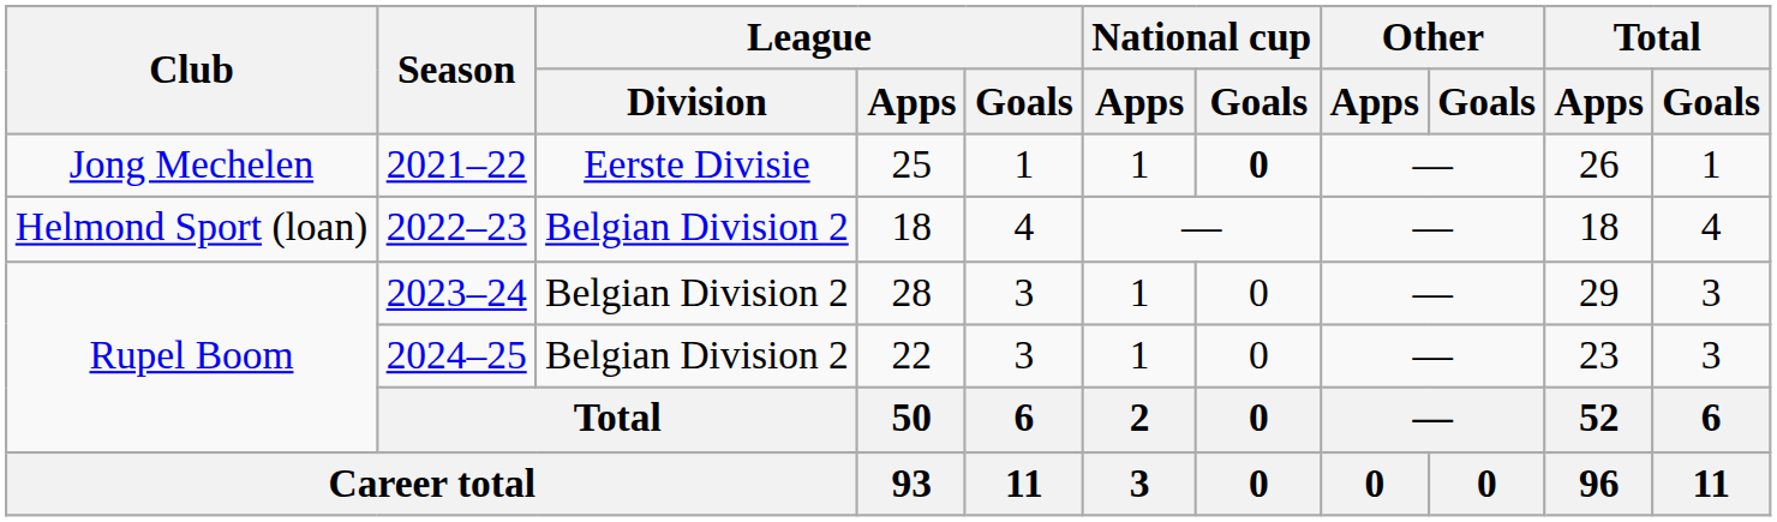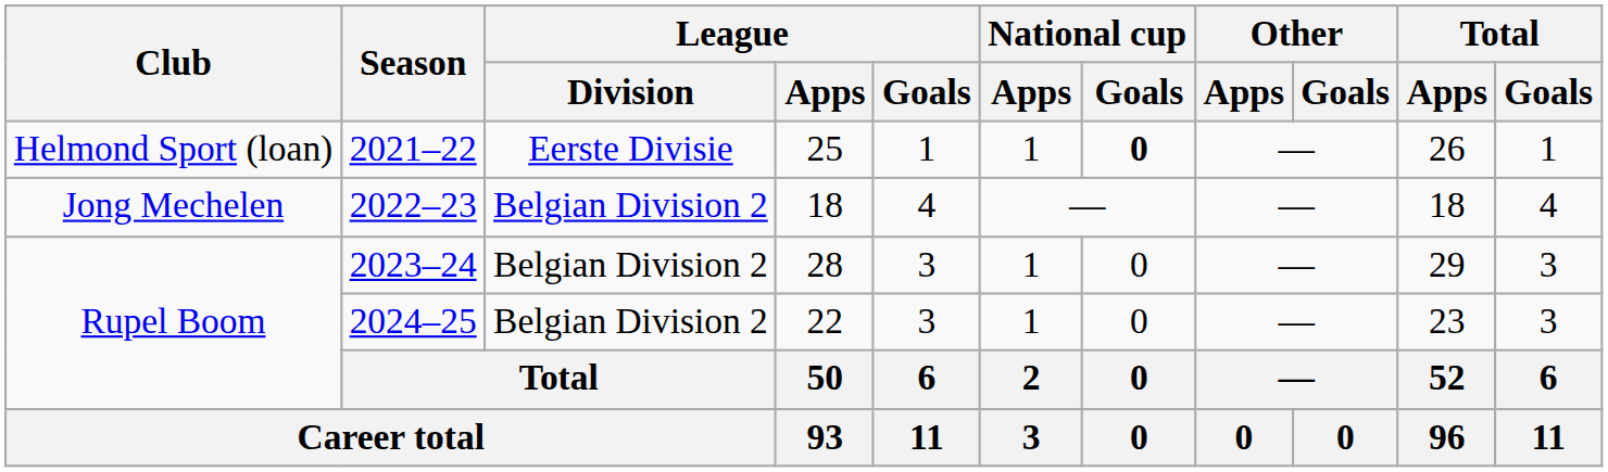2021–22 | Club: Jong Mechelen -> Helmond Sport (loan)
2022–23 | Club: Helmond Sport (loan) -> Jong Mechelen
